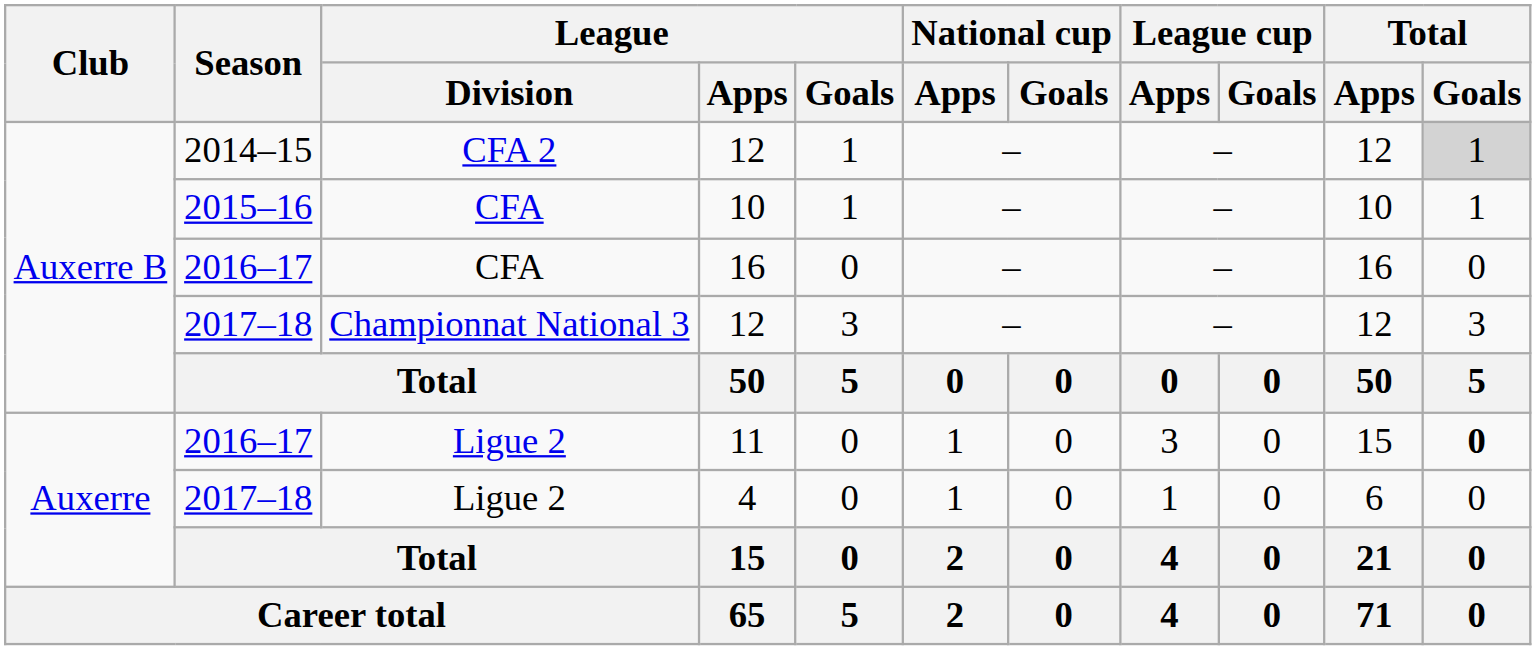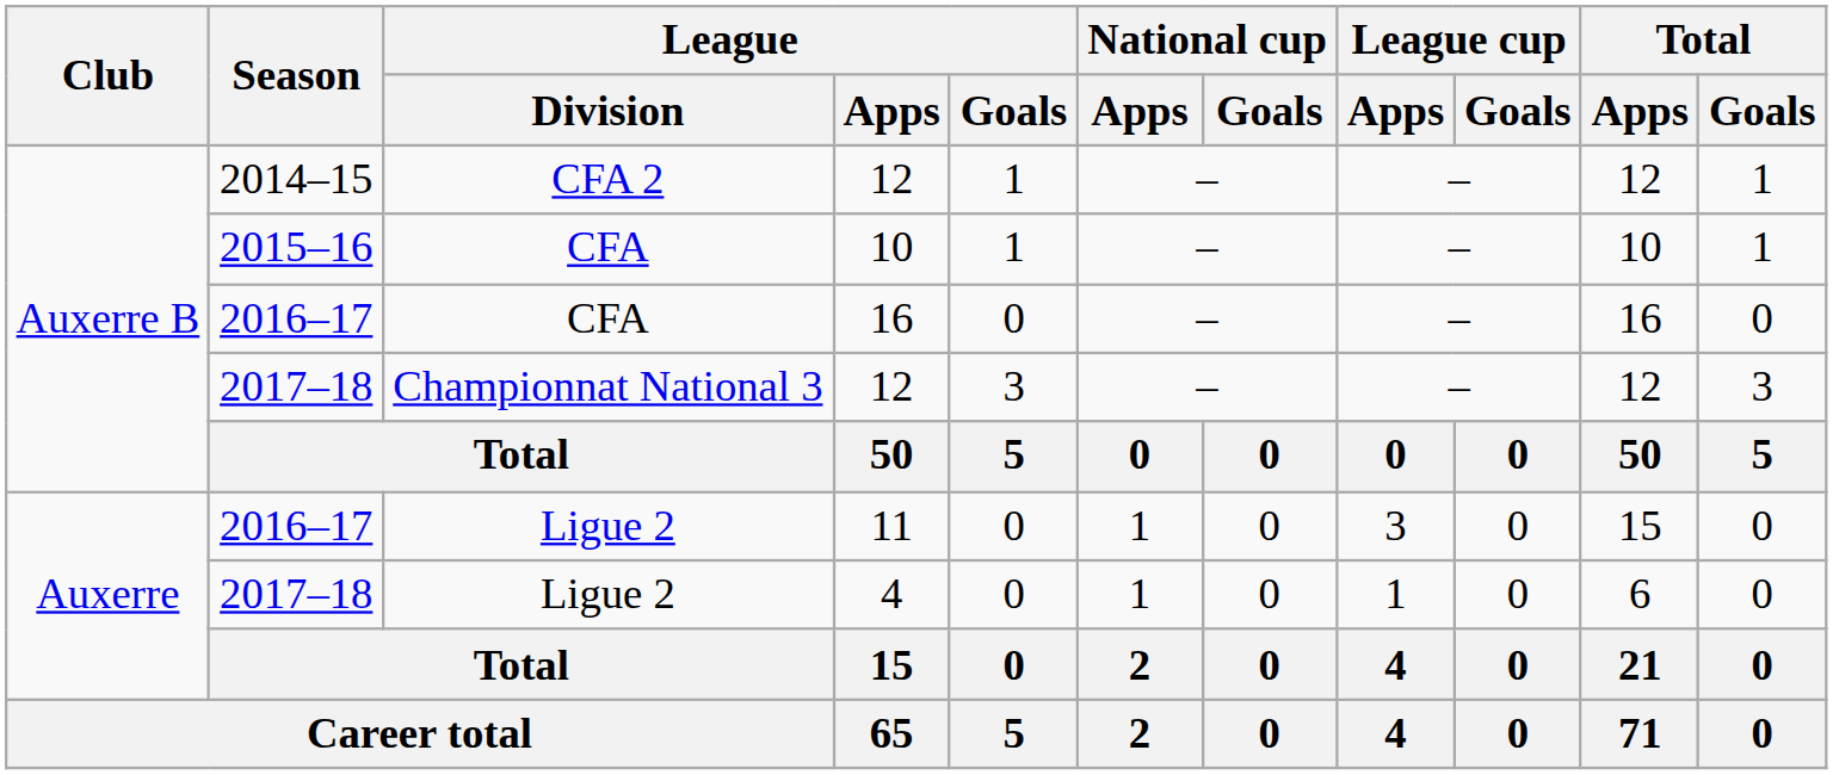2014–15 / 12 | Total / Goals: lightgrey background -> no background
11 | Total / Goals: bold -> normal
